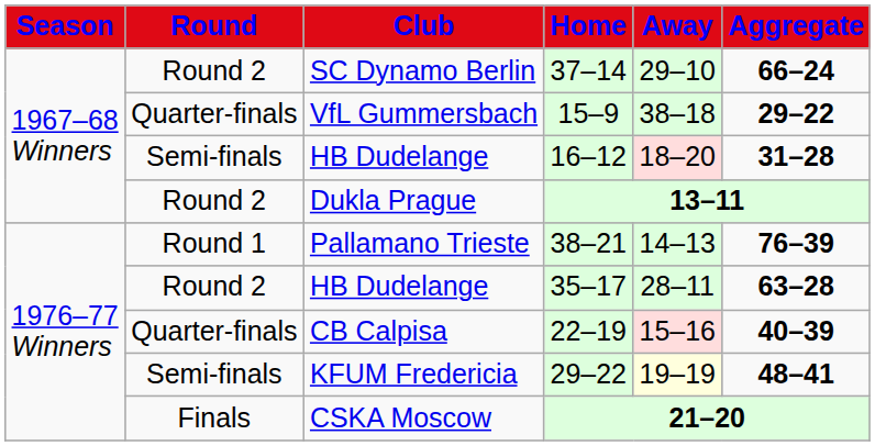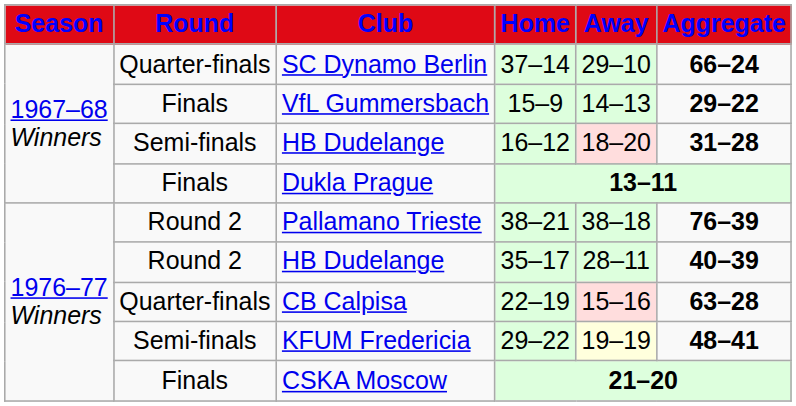37–14 | Round: Round 2 -> Quarter-finals
15–9 | Round: Quarter-finals -> Finals
15–9 | Away: 38–18 -> 14–13
13–11 | Round: Round 2 -> Finals
38–21 | Round: Round 1 -> Round 2
38–21 | Away: 14–13 -> 38–18
35–17 | Aggregate: 63–28 -> 40–39
22–19 | Aggregate: 40–39 -> 63–28
